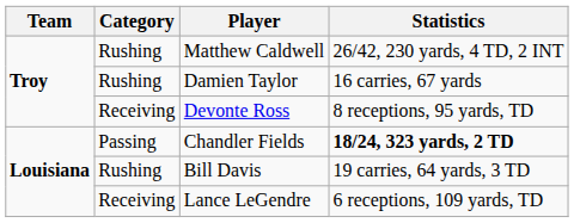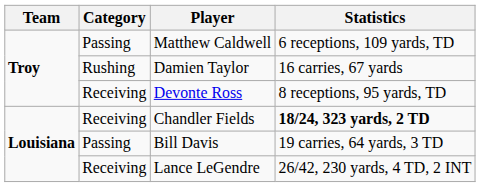Matthew Caldwell | Category: Rushing -> Passing
Matthew Caldwell | Statistics: 26/42, 230 yards, 4 TD, 2 INT -> 6 receptions, 109 yards, TD
Chandler Fields | Category: Passing -> Receiving
Bill Davis | Category: Rushing -> Passing
Lance LeGendre | Statistics: 6 receptions, 109 yards, TD -> 26/42, 230 yards, 4 TD, 2 INT
